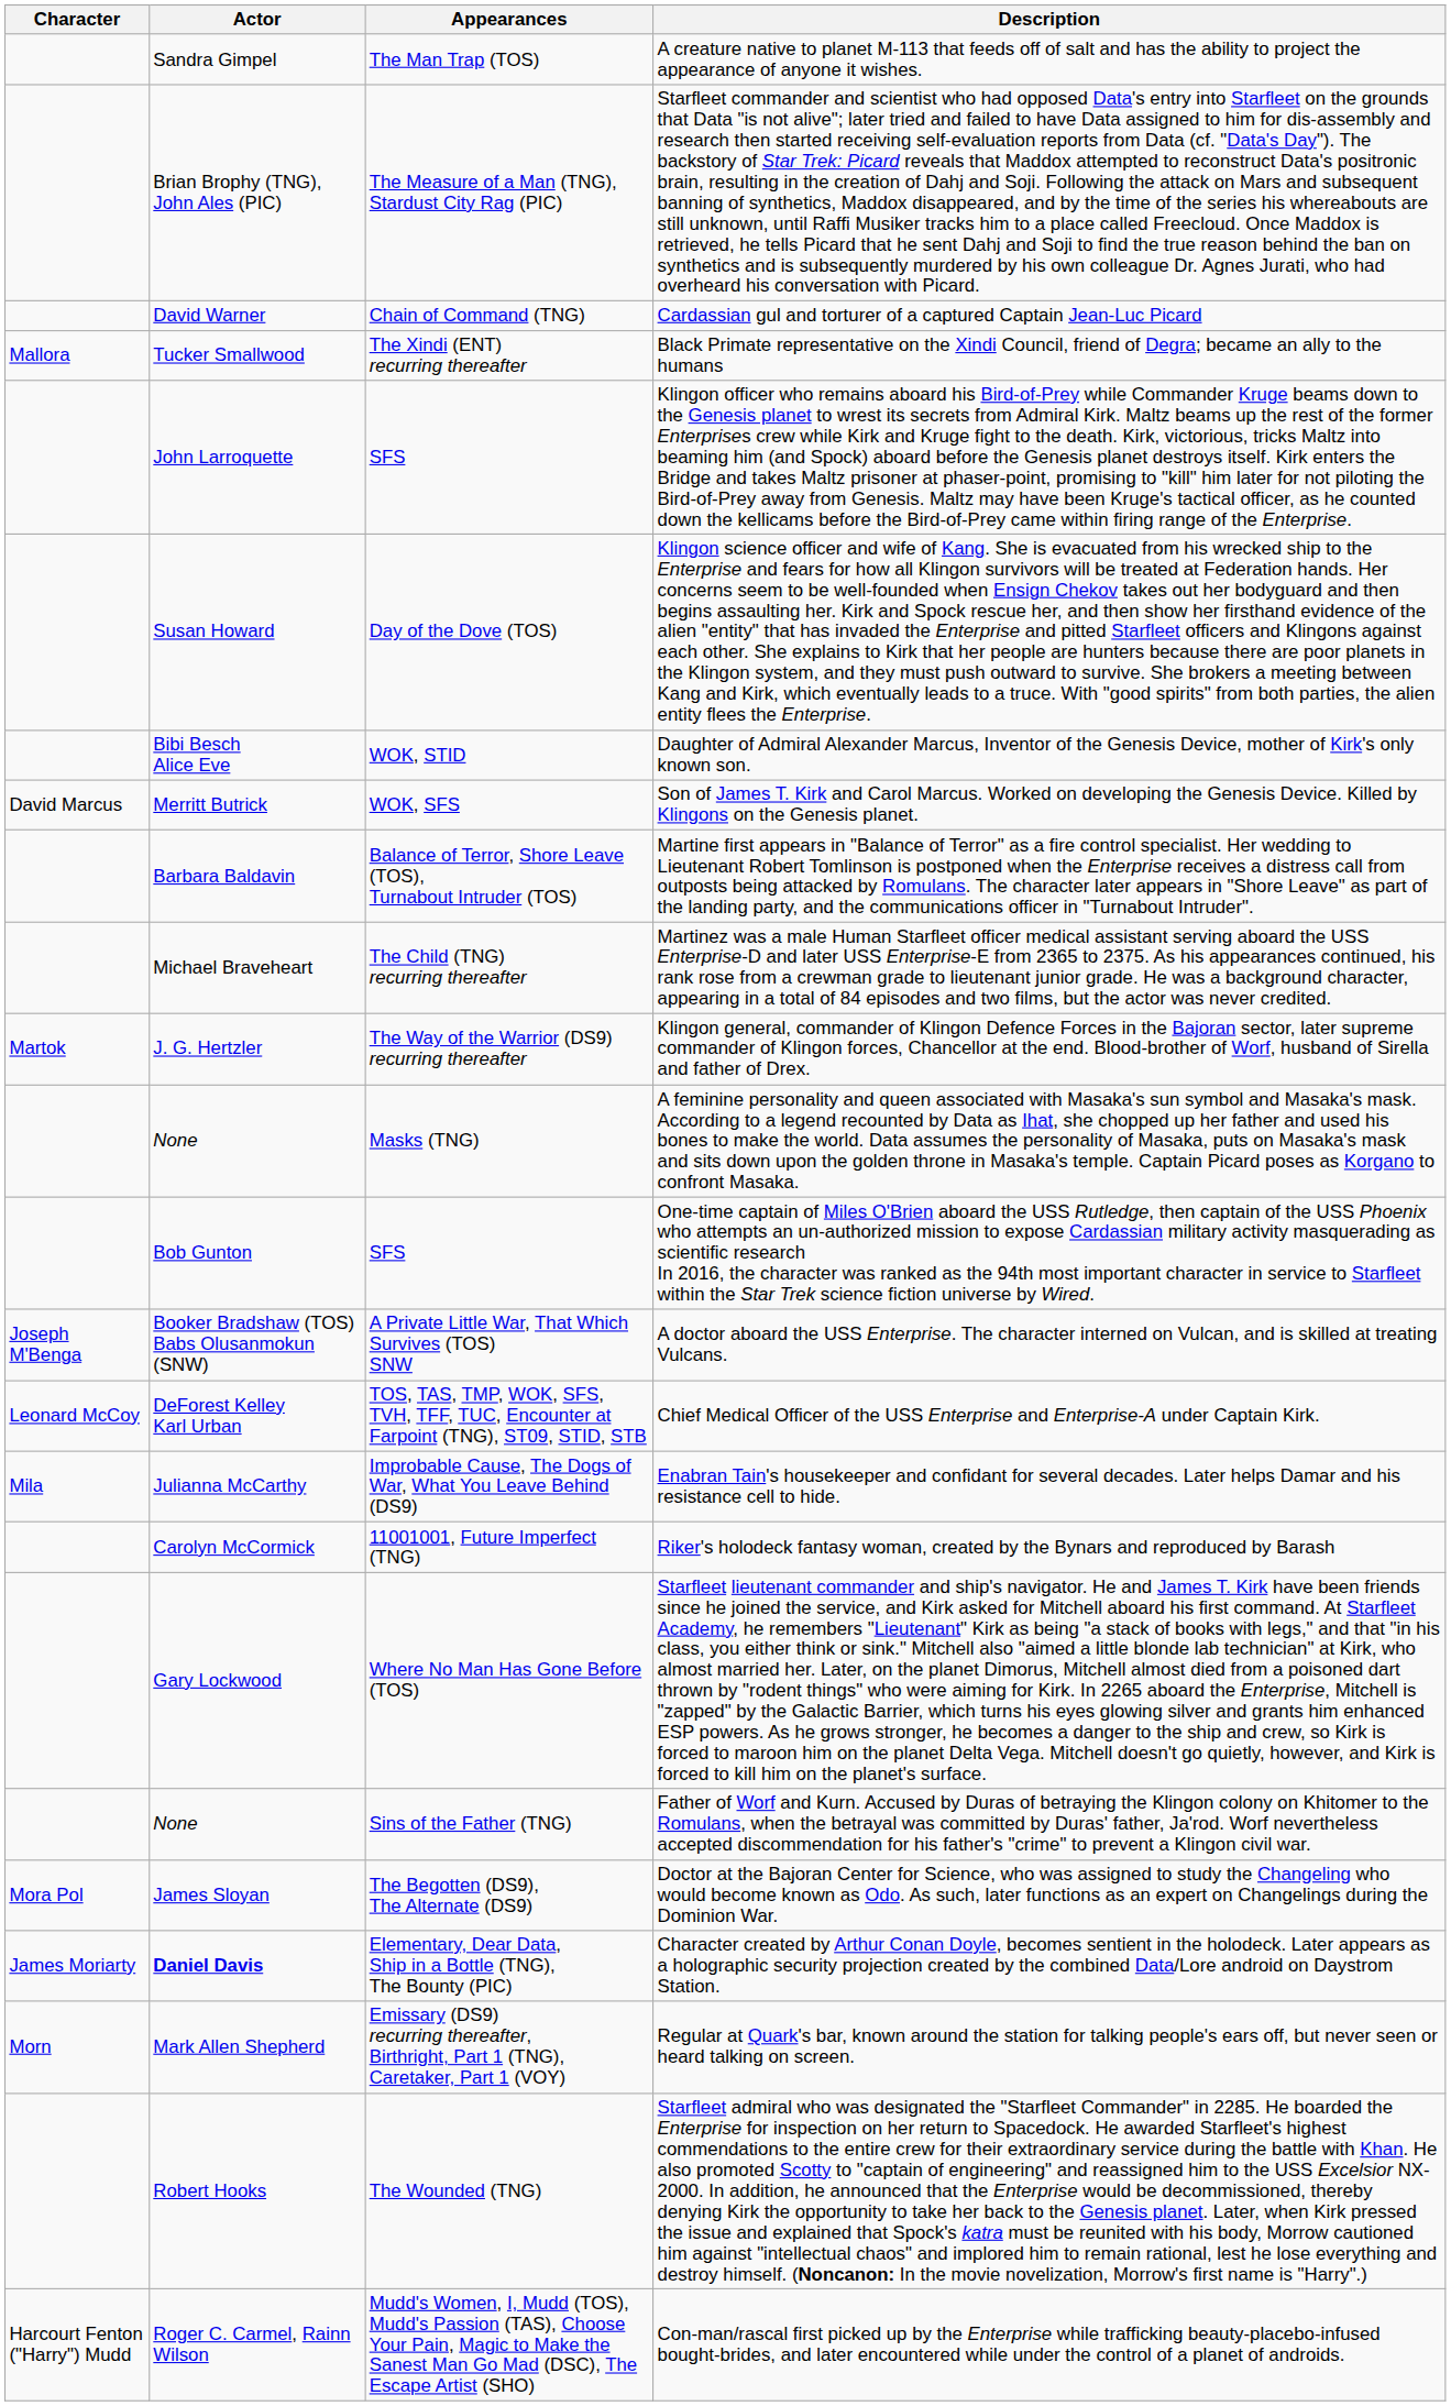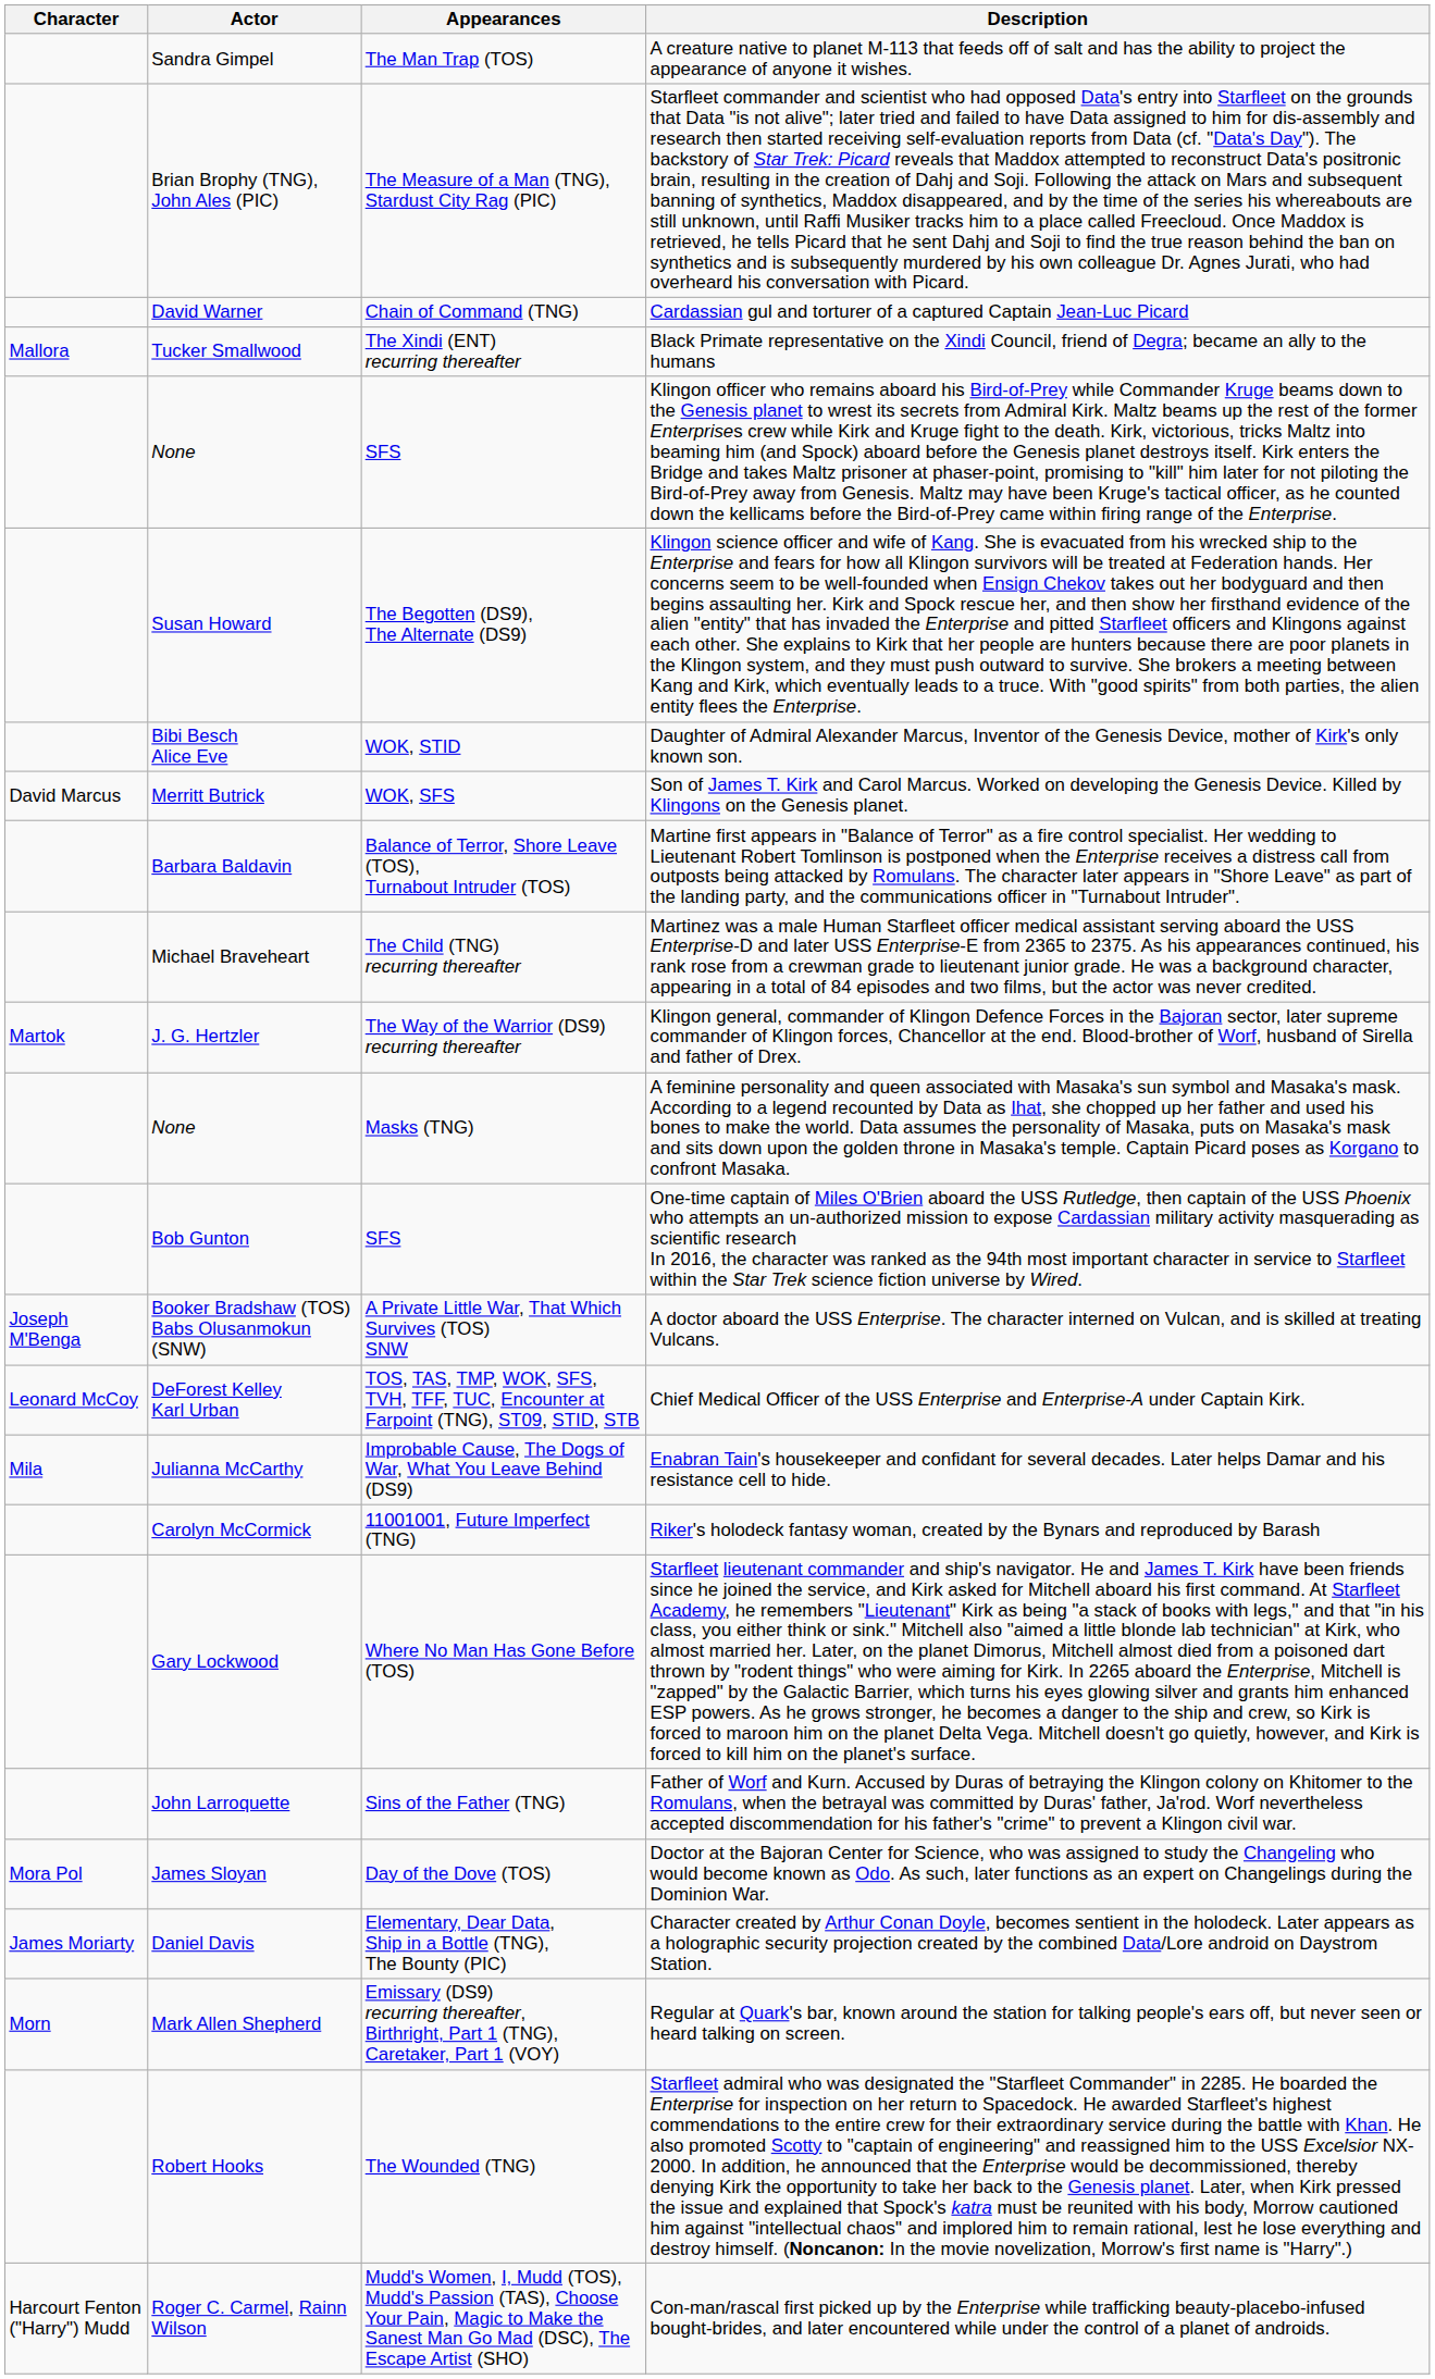row 6 | Actor: John Larroquette -> None
row 7 | Appearances: Day of the Dove (TOS) -> The Begotten (DS9), The Alternate (DS9)
row 20 | Actor: None -> John Larroquette
row 21 | Appearances: The Begotten (DS9), The Alternate (DS9) -> Day of the Dove (TOS)
row 22 | Actor: bold -> normal
